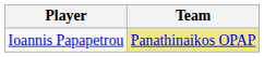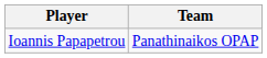Ioannis Papapetrou | Team: khaki background -> no background
